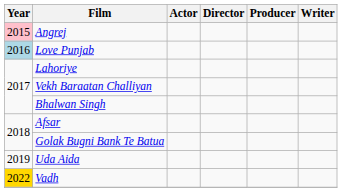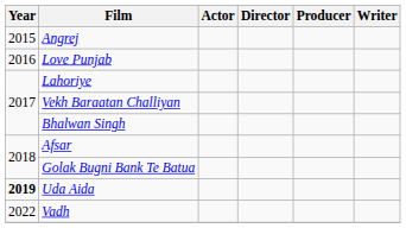Angrej | Year: pink background -> no background
Love Punjab | Year: lightblue background -> no background
Uda Aida | Year: normal -> bold
Vadh | Year: gold background -> no background
